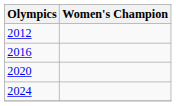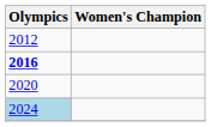2016 | Olympics: normal -> bold
2024 | Olympics: no background -> lightblue background
